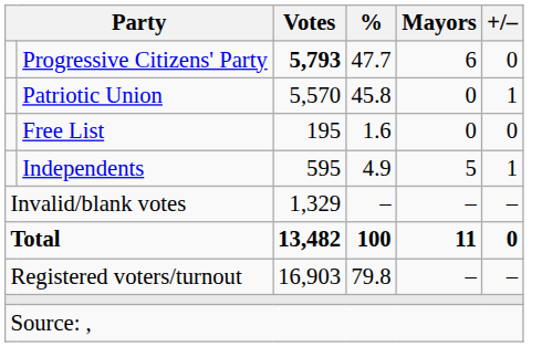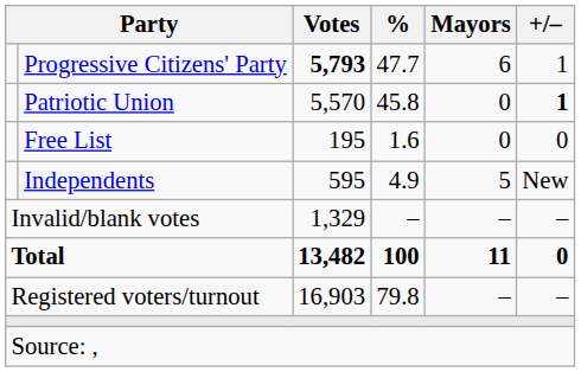Progressive Citizens' Party | +/–: 0 -> 1
Patriotic Union | +/–: normal -> bold
Independents | +/–: 1 -> New
